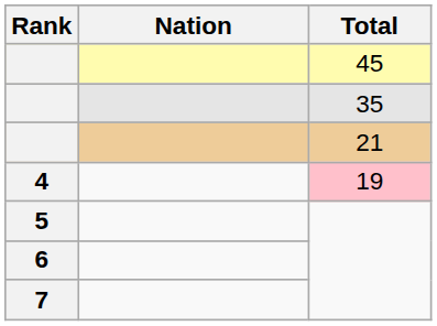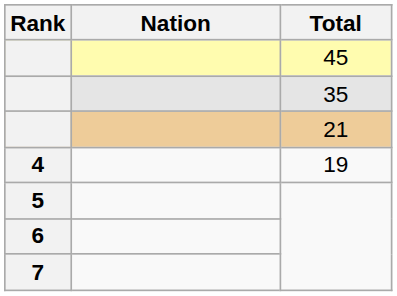4 | Total: pink background -> no background
